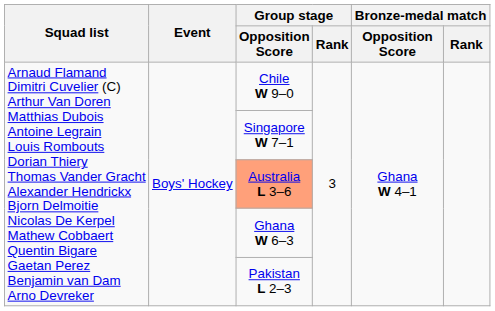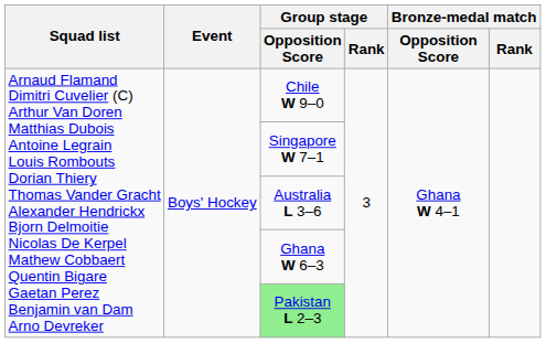Australia L 3–6 | Group stage / Opposition Score: lightsalmon background -> no background
Pakistan L 2–3 | Group stage / Opposition Score: no background -> lightgreen background
